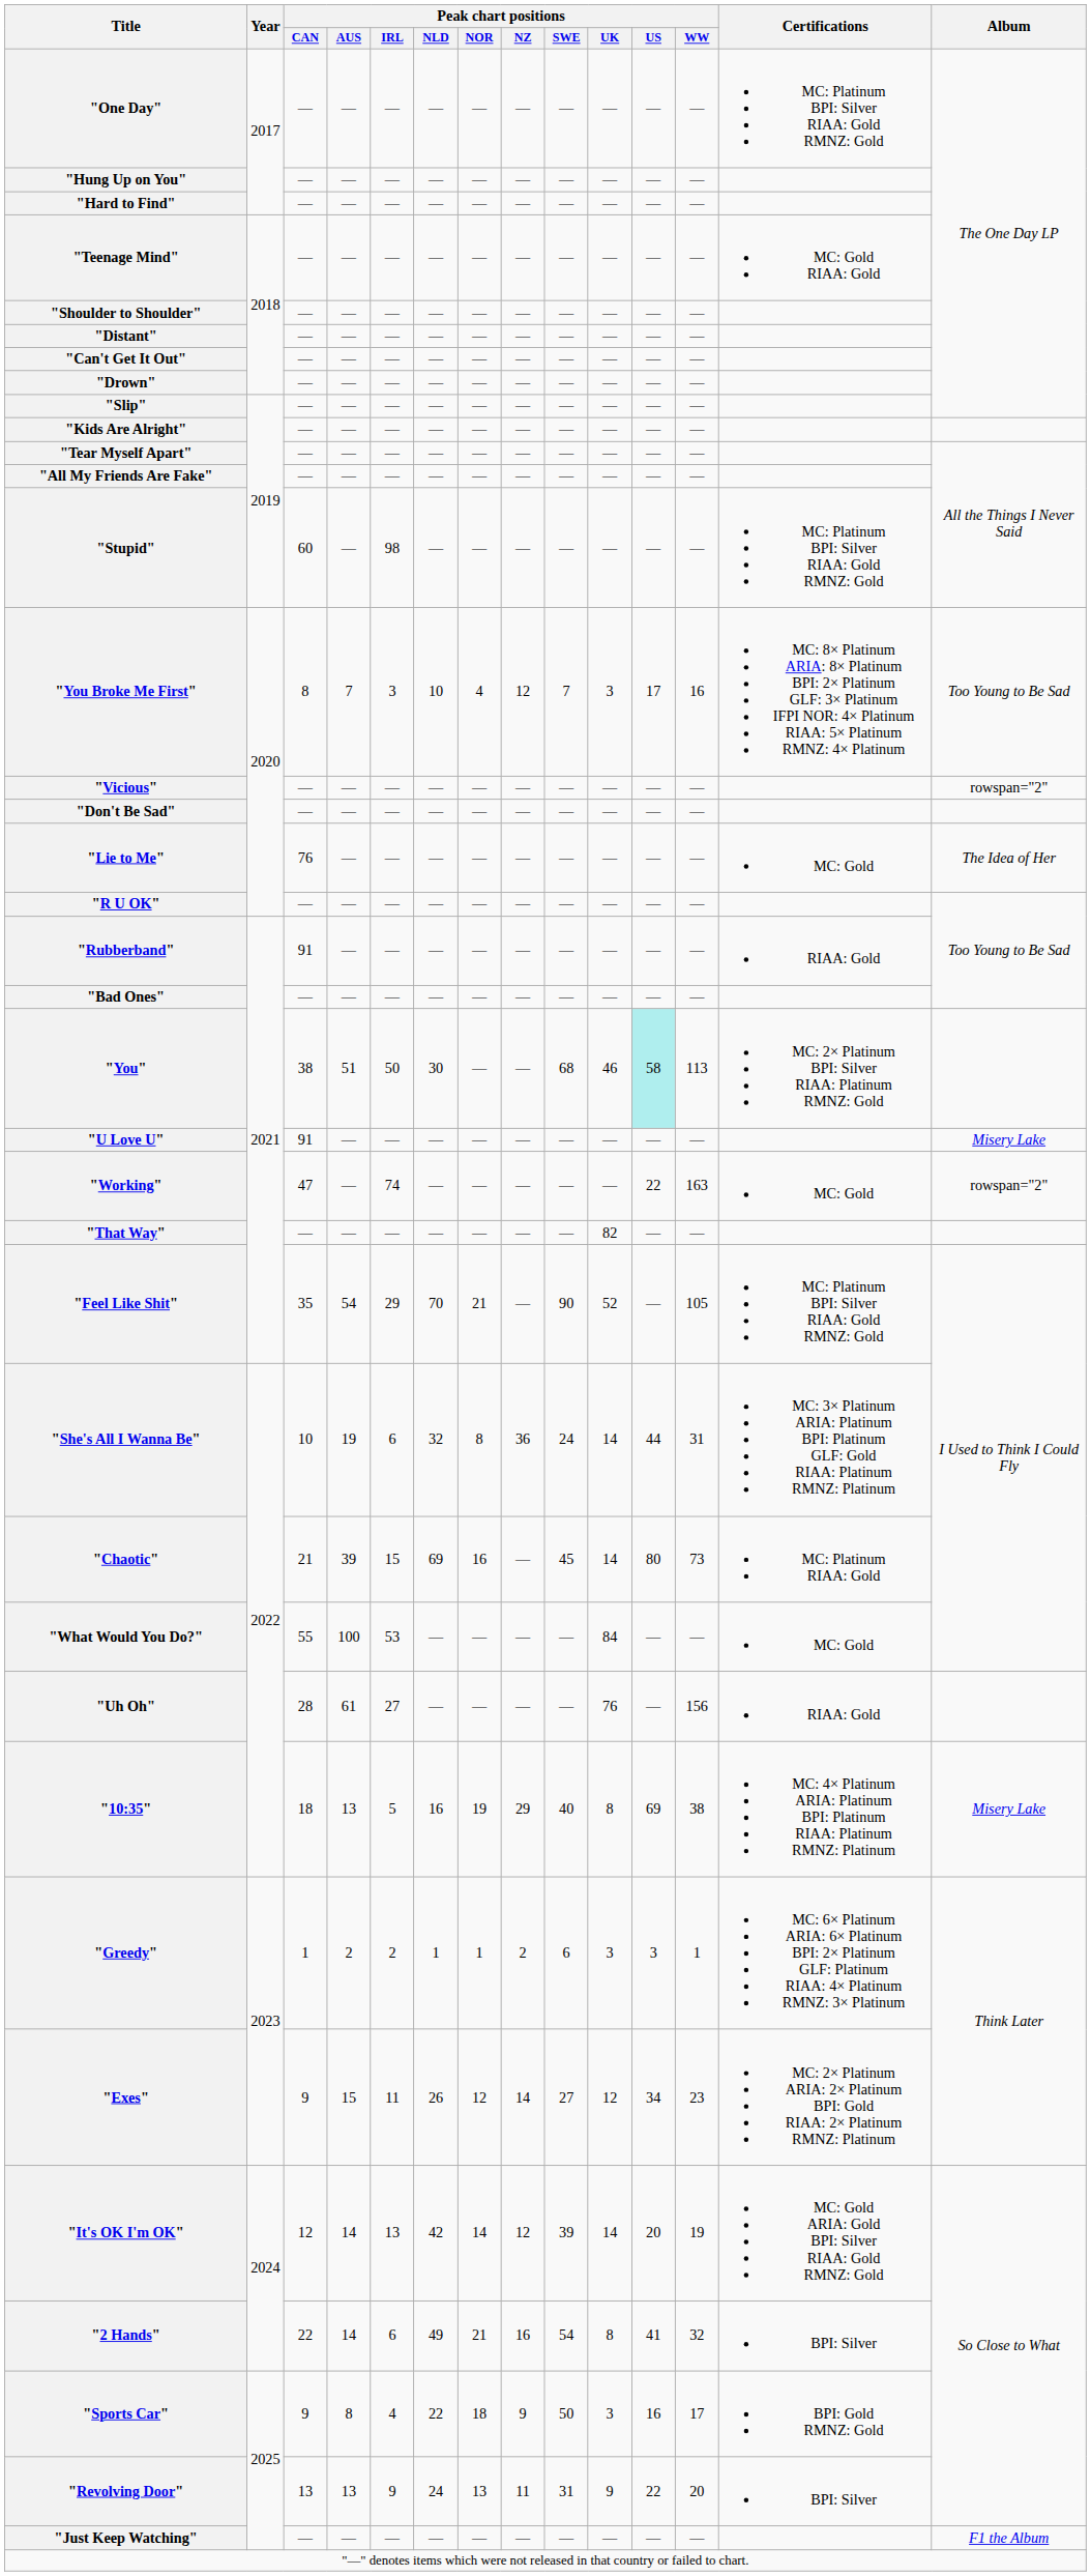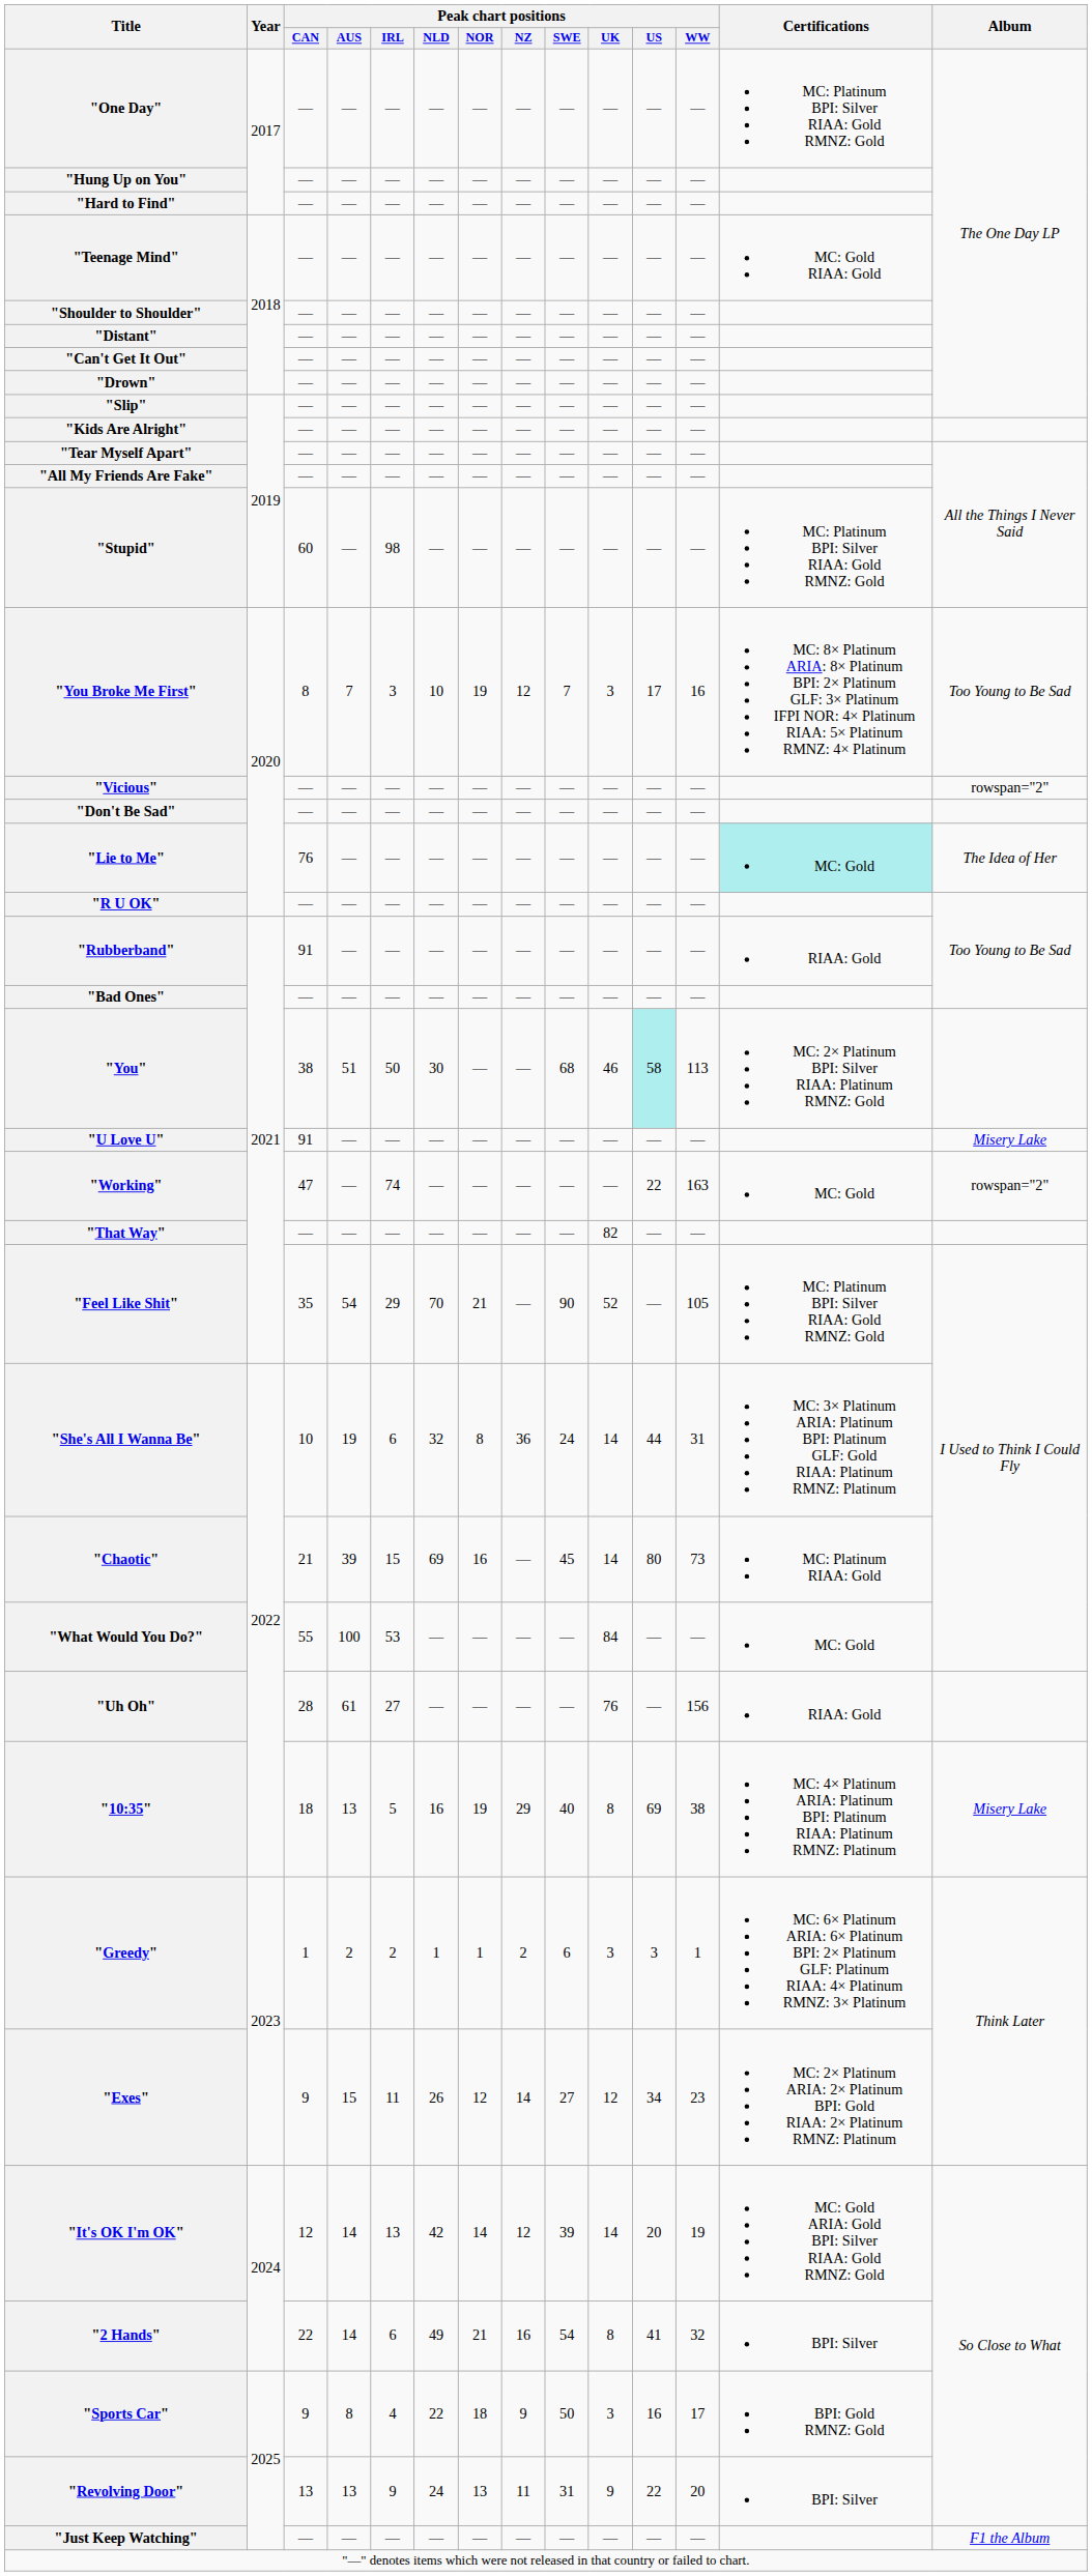"You Broke Me First" | Peak chart positions / NOR: 4 -> 19
"Lie to Me" | Certifications: no background -> paleturquoise background
